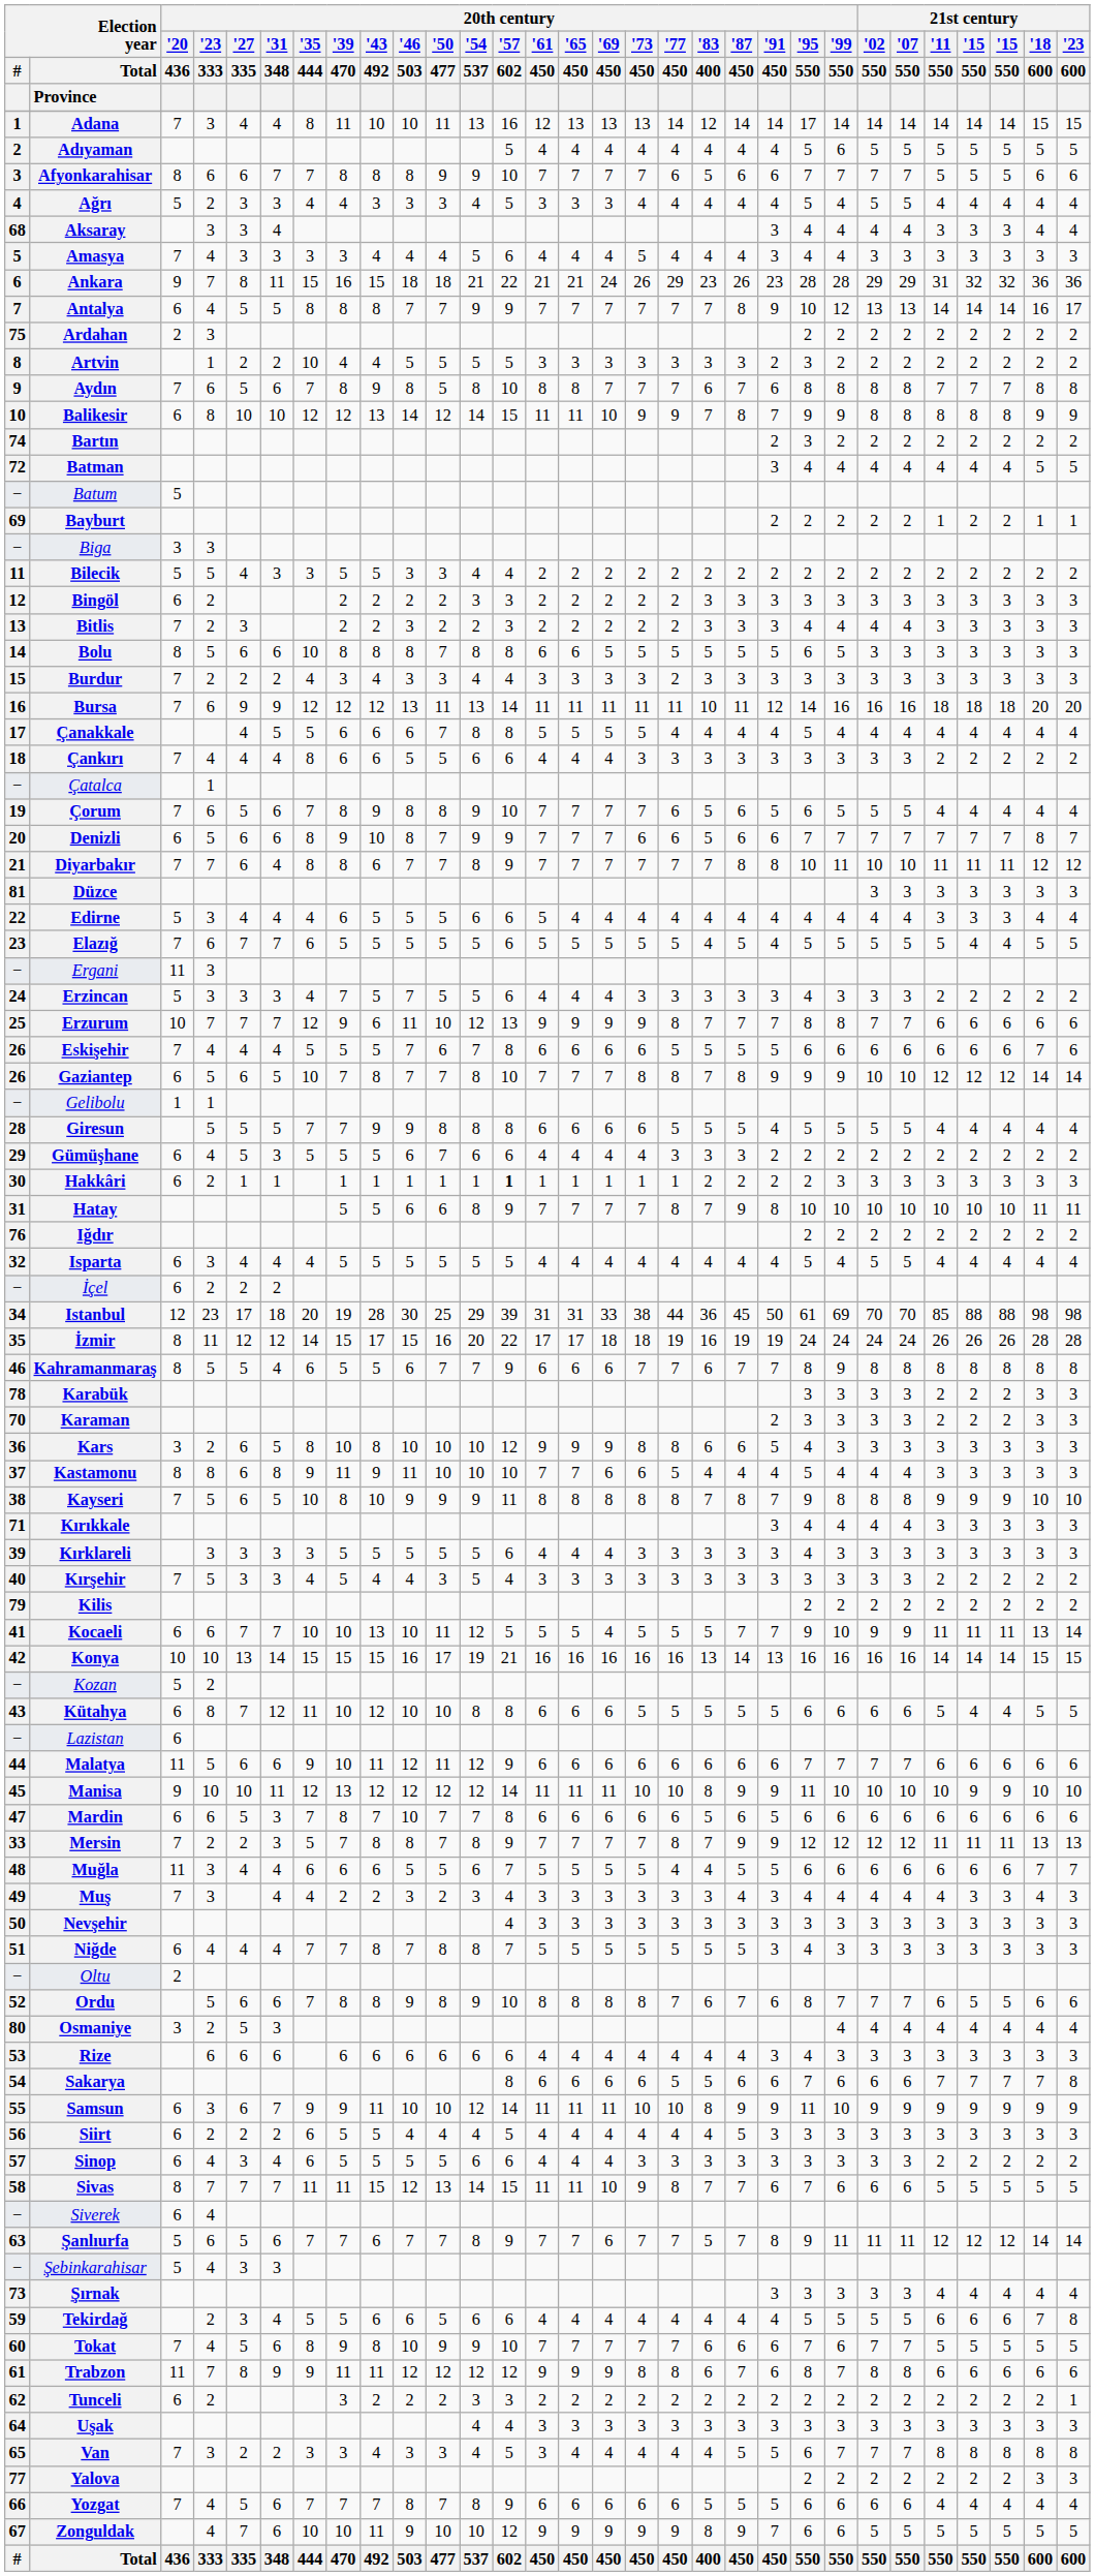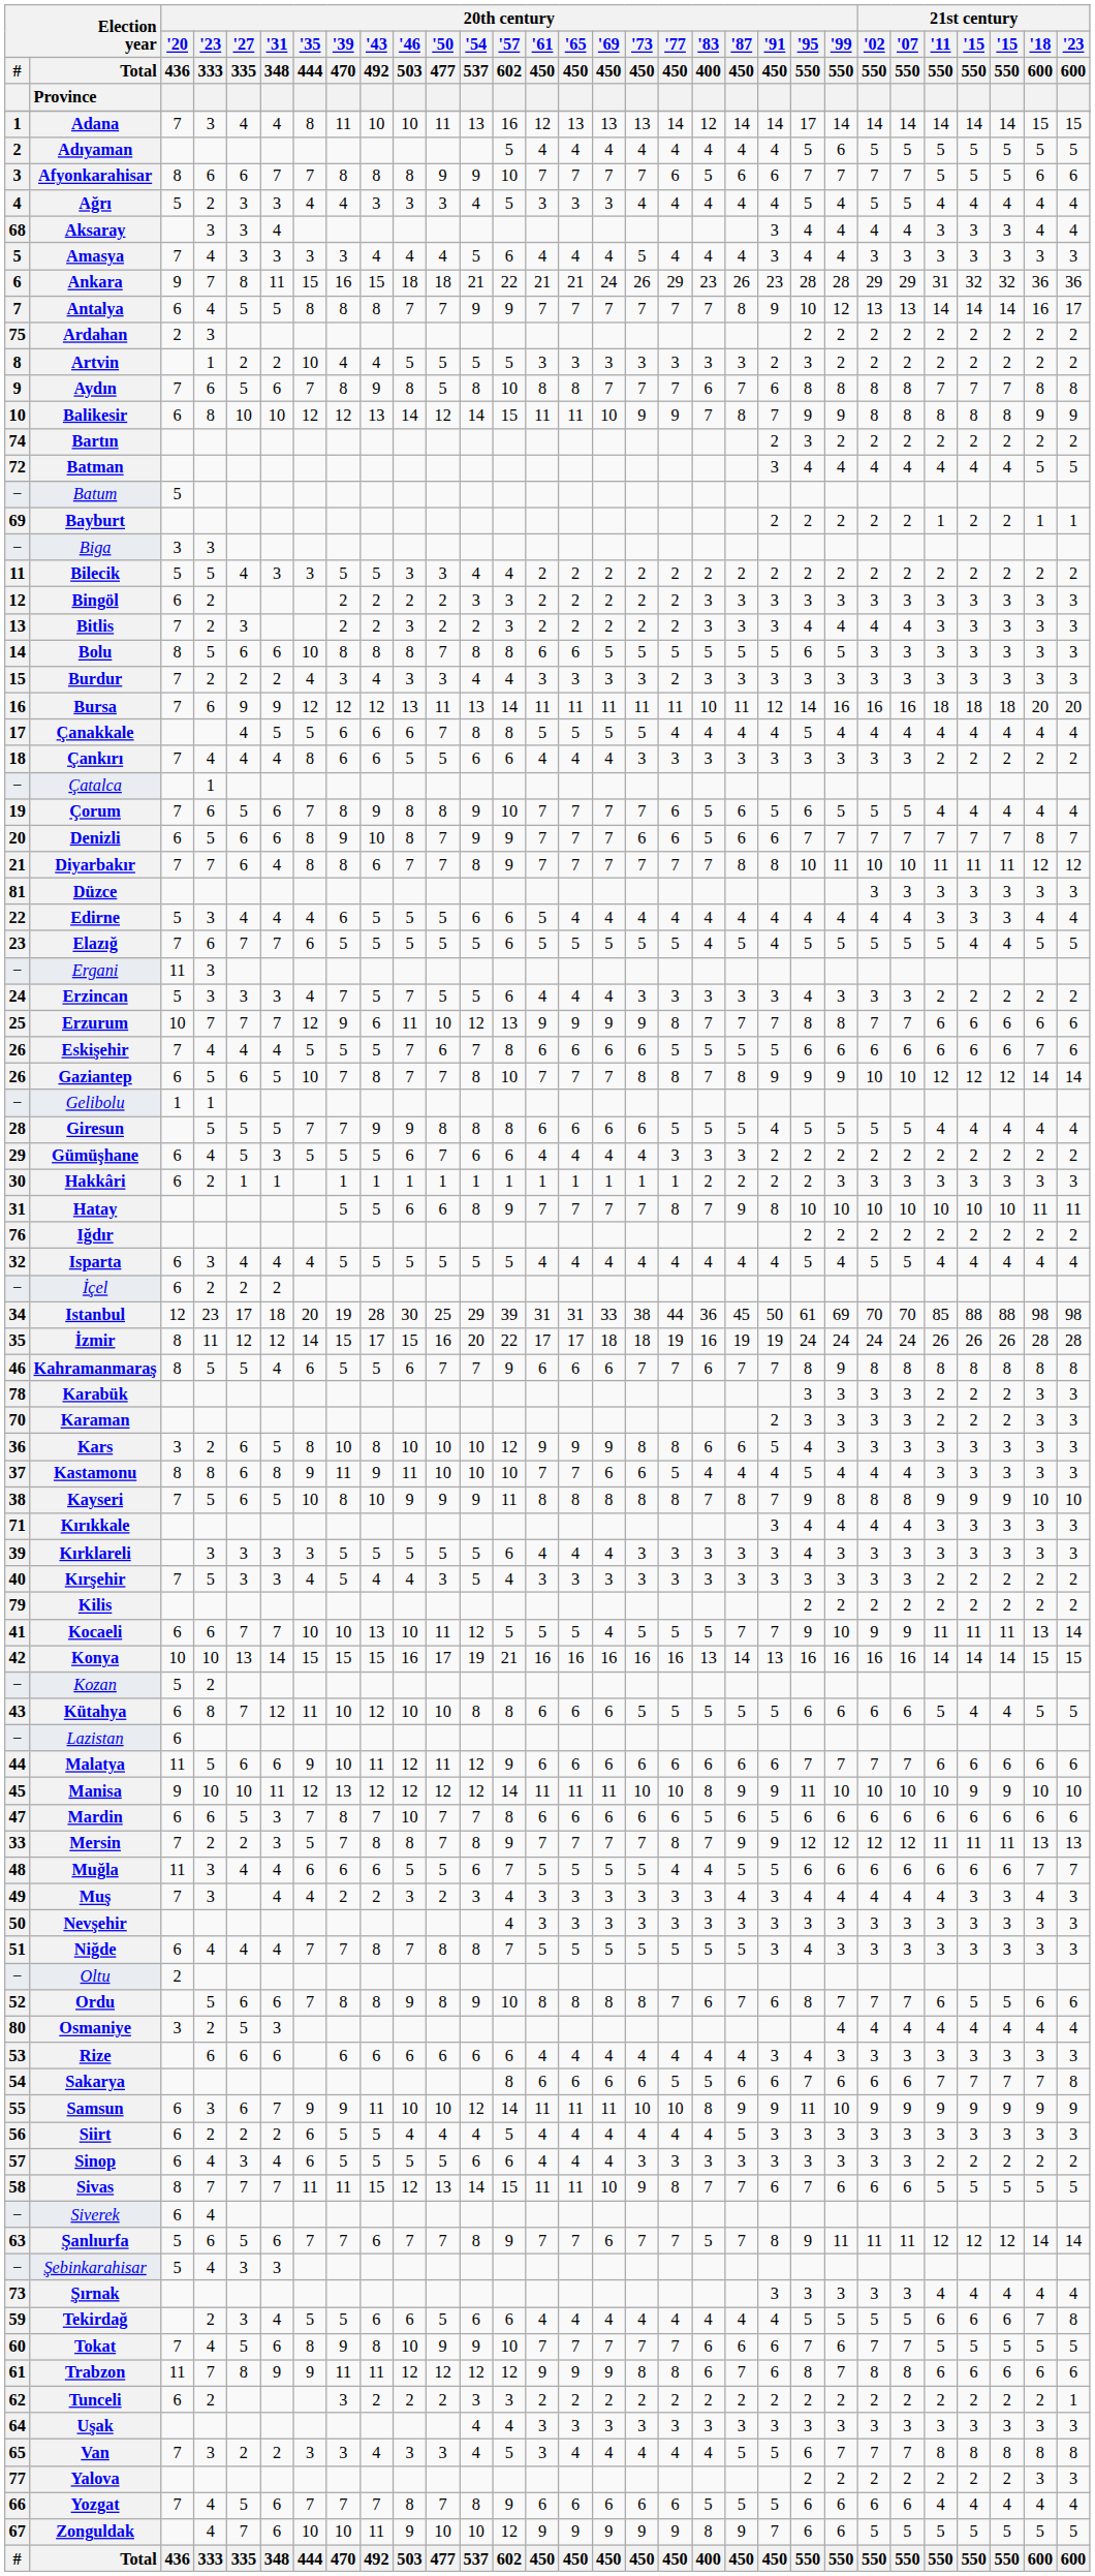Hakkâri | 20th century / '57 / 602: bold -> normal
